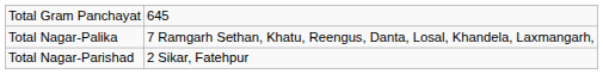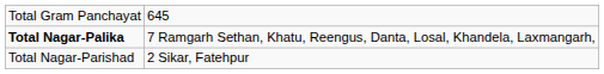row 2 | column 1: normal -> bold
